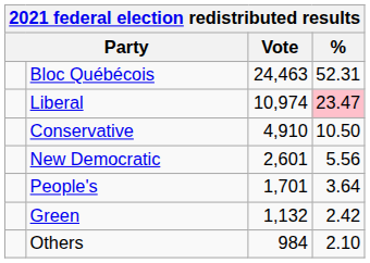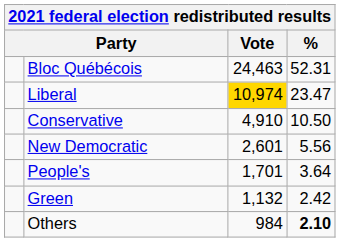Liberal | Vote: no background -> gold background
Liberal | %: pink background -> no background
Others | %: normal -> bold
